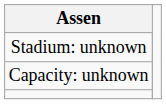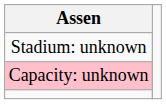Capacity: unknown | column 1: no background -> pink background
